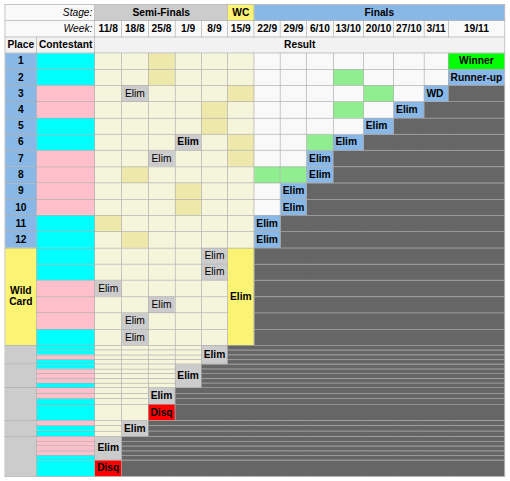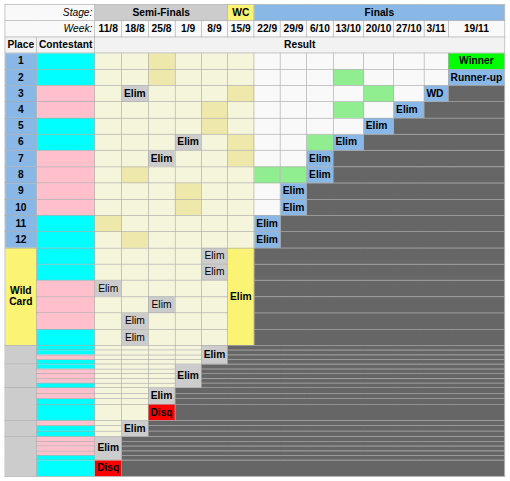3 | column 4: normal -> bold
7 | column 5: normal -> bold
